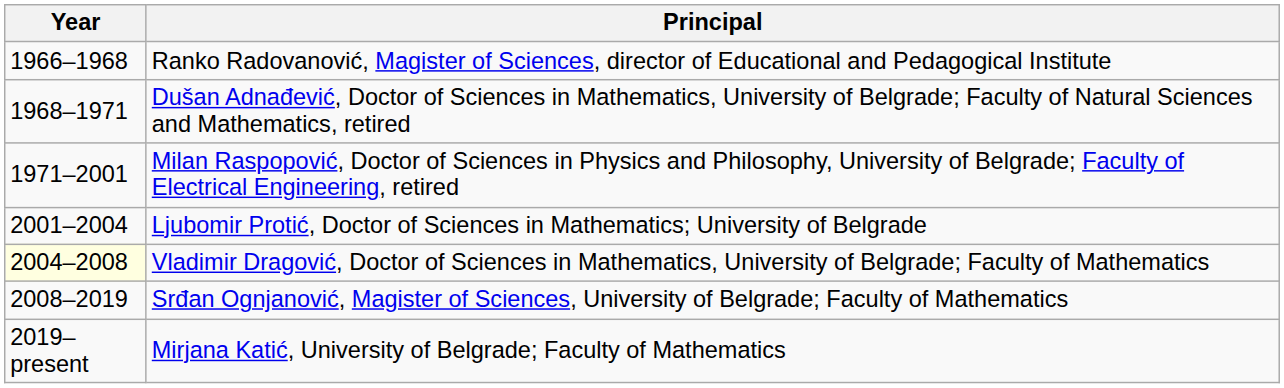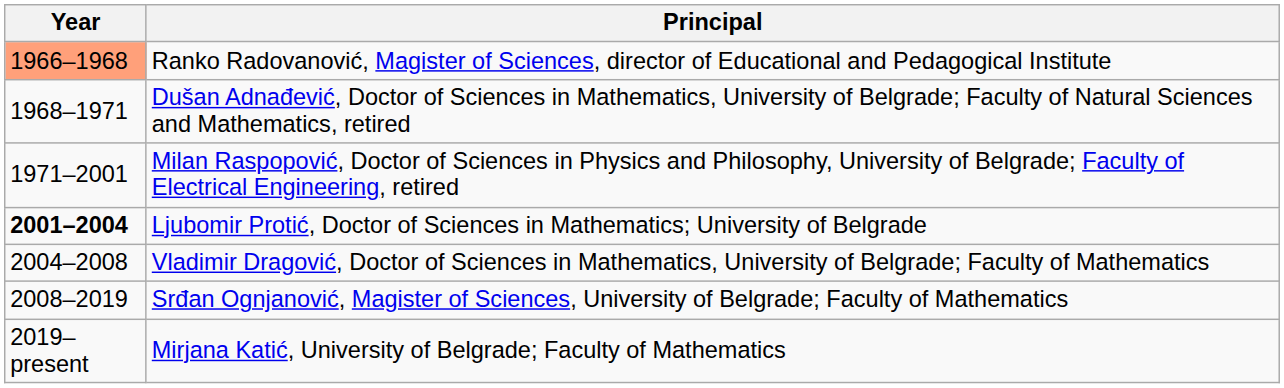row 2 | Year: no background -> lightsalmon background
row 5 | Year: normal -> bold
row 6 | Year: lightyellow background -> no background
